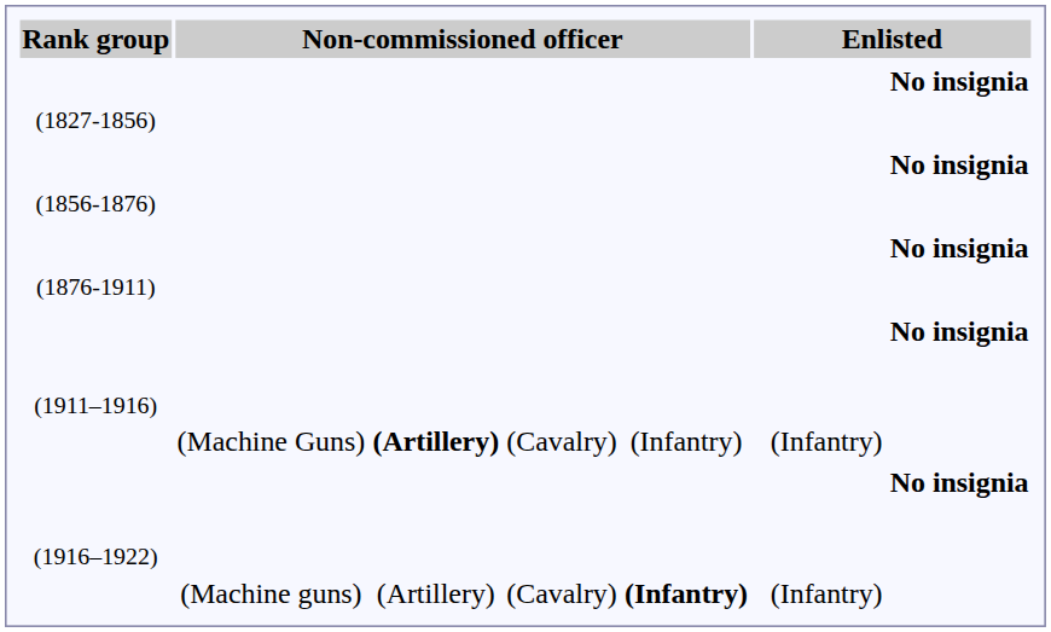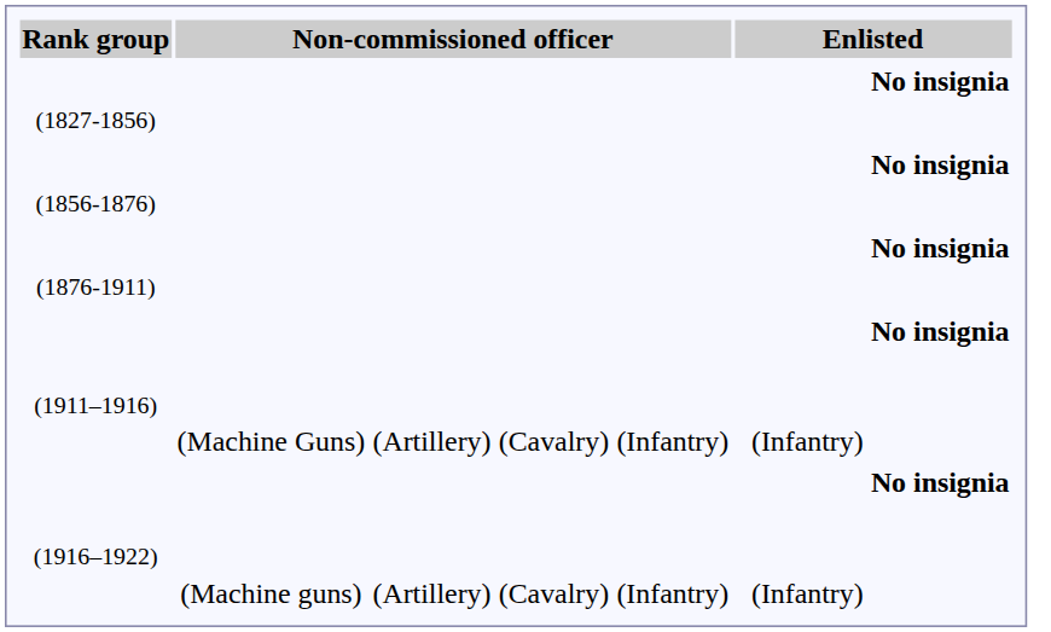(1911–1916) / (Machine Guns) | column 3: bold -> normal
(1916–1922) / (Machine guns) | column 5: bold -> normal
